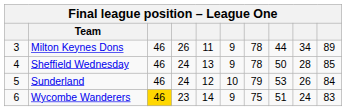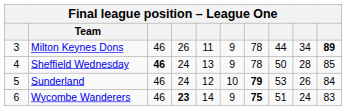Milton Keynes Dons | column 10: normal -> bold
Sheffield Wednesday | column 3: normal -> bold
Sunderland | column 7: normal -> bold
Wycombe Wanderers | column 3: gold background -> no background
Wycombe Wanderers | column 4: normal -> bold
Wycombe Wanderers | column 7: normal -> bold
